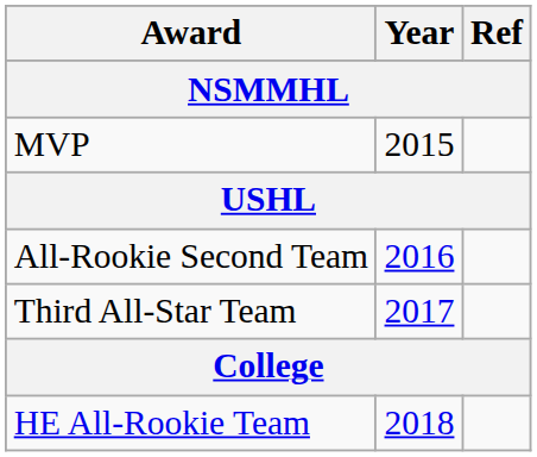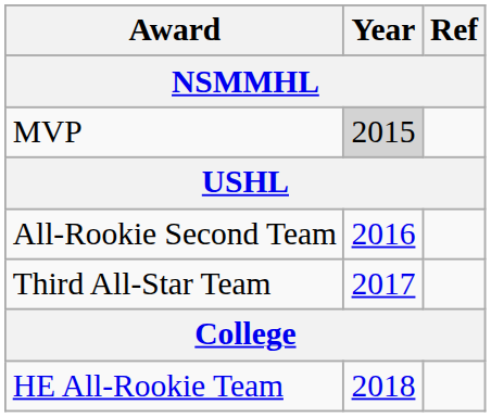MVP | Year: no background -> lightgrey background
